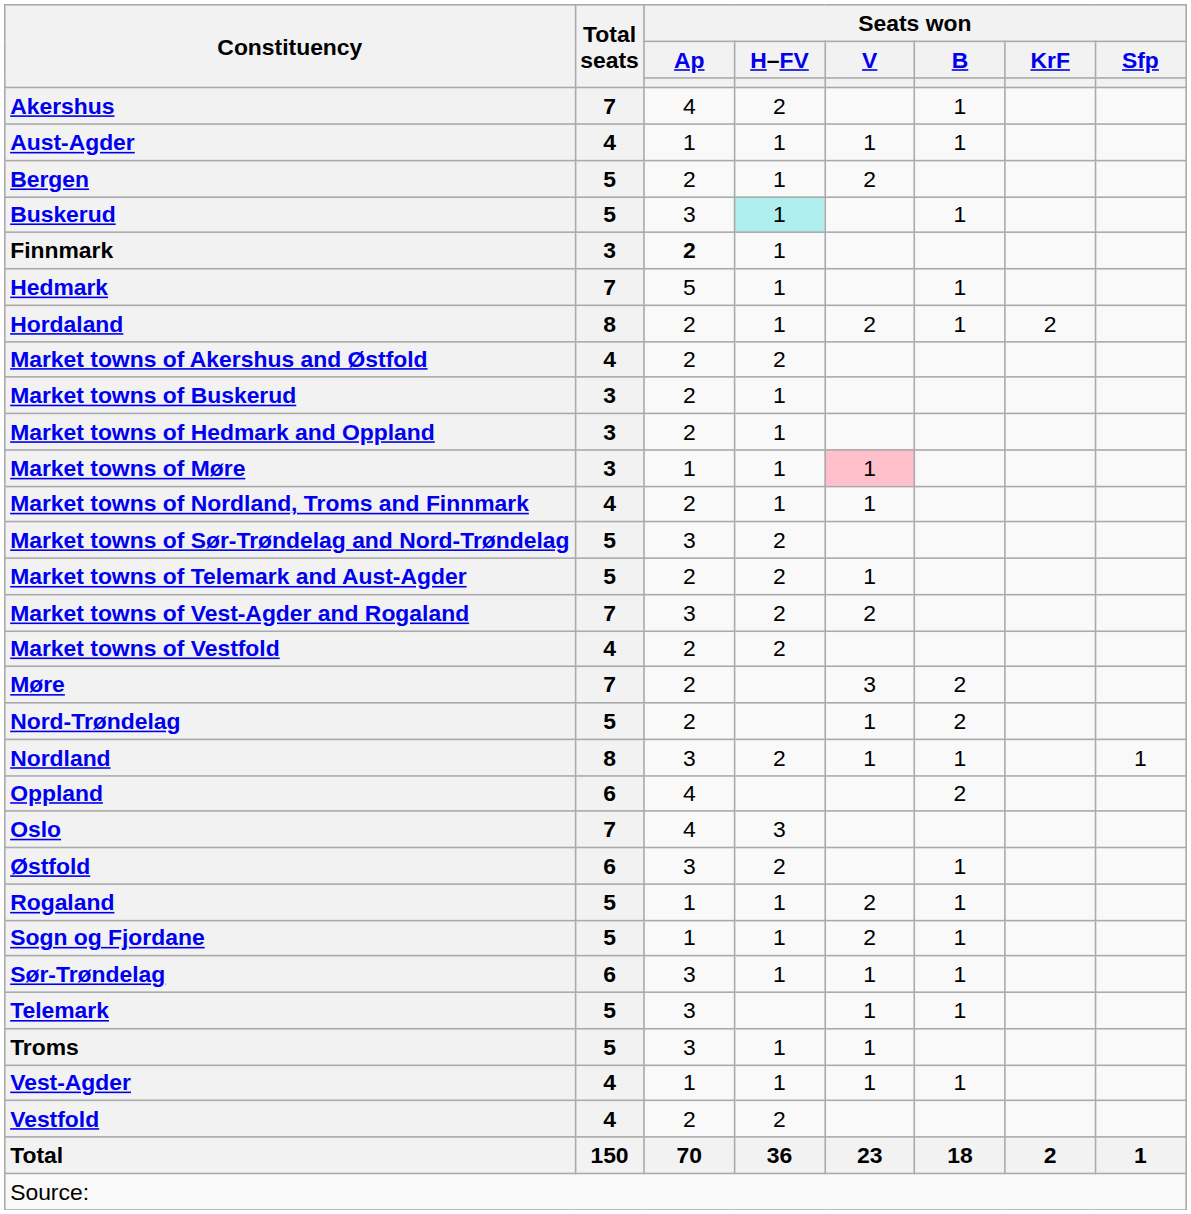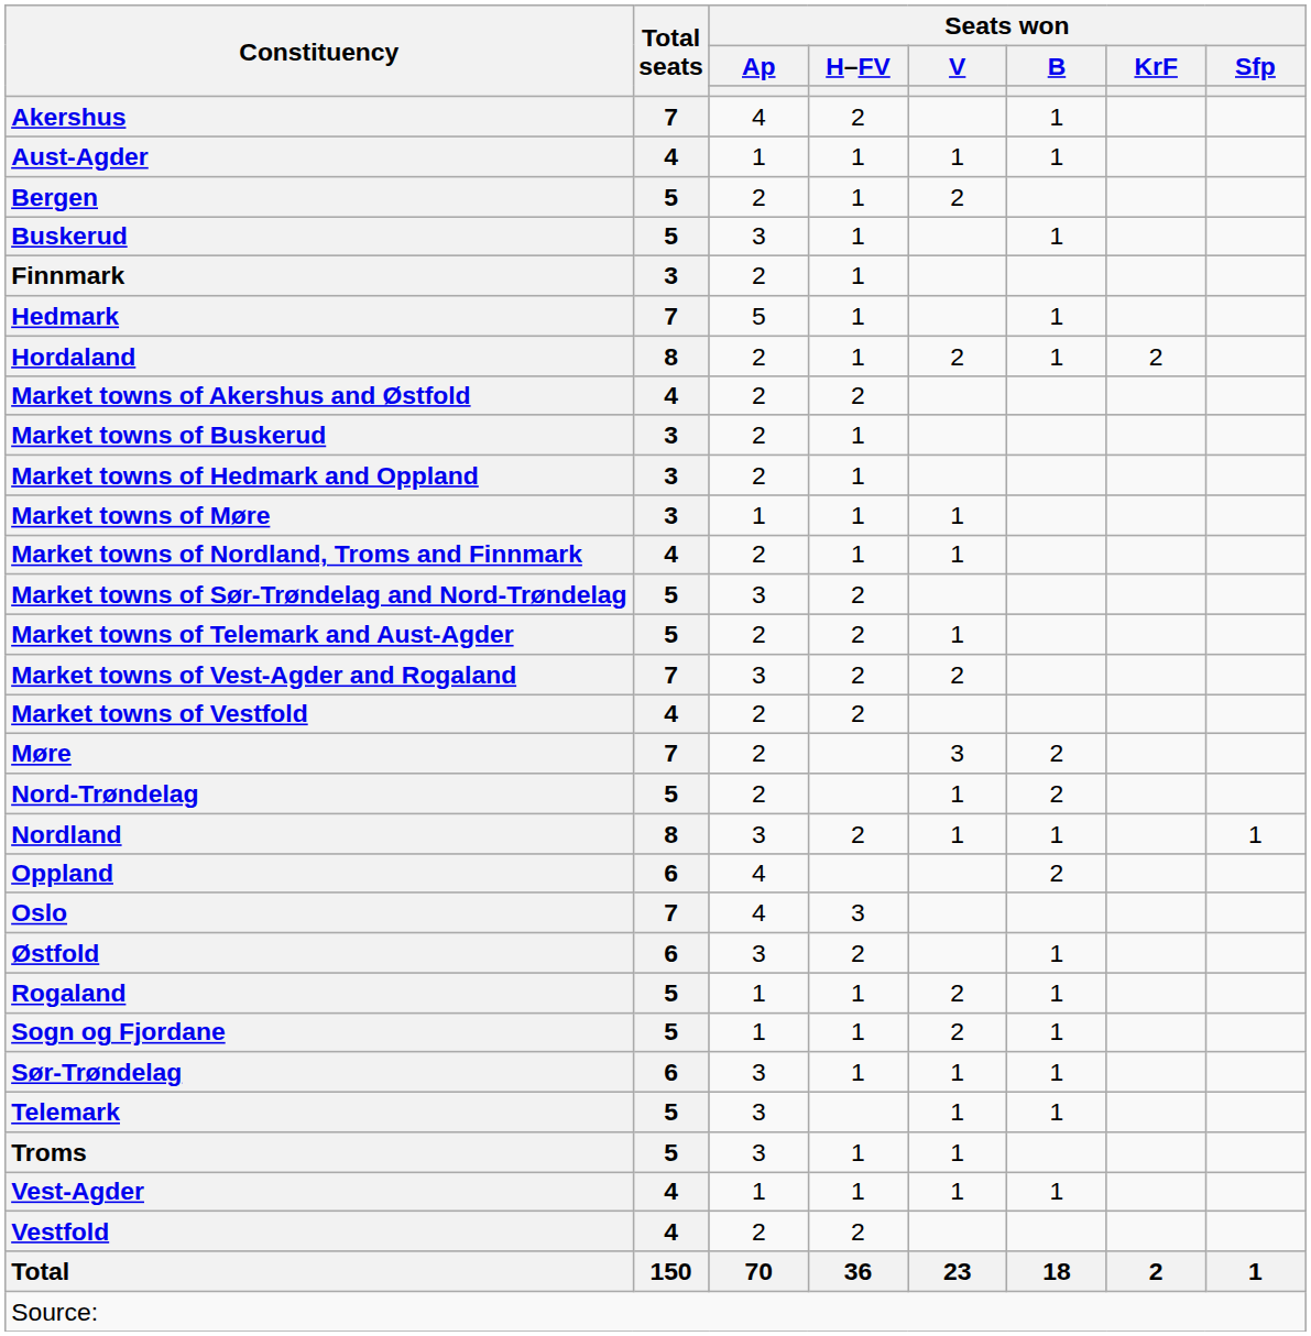Buskerud | Seats won / H–FV: paleturquoise background -> no background
Finnmark | Seats won / Ap: bold -> normal
Market towns of Møre | Seats won / V: pink background -> no background
